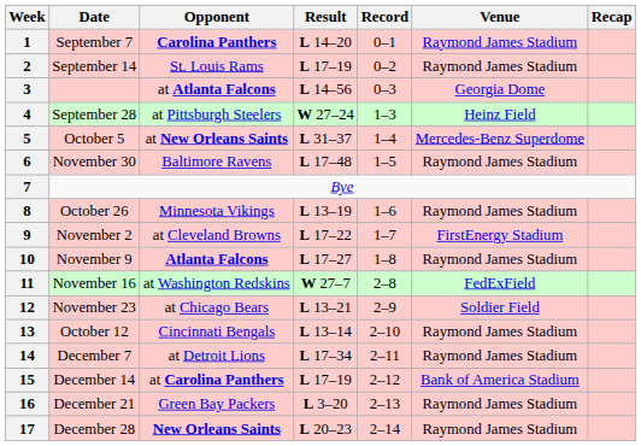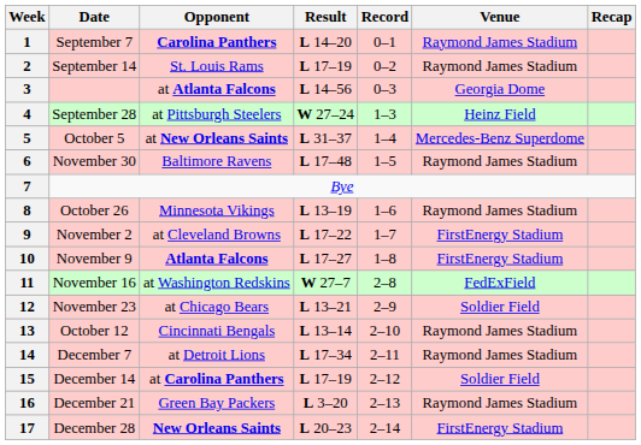10 | Venue: Raymond James Stadium -> FirstEnergy Stadium
15 | Venue: Bank of America Stadium -> Soldier Field
17 | Venue: Raymond James Stadium -> FirstEnergy Stadium
